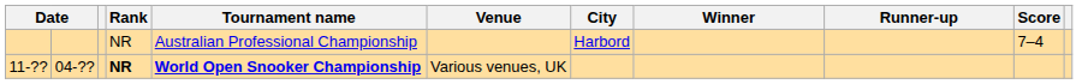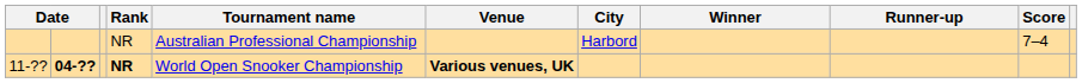11-?? | column 2: normal -> bold
11-?? | Tournament name: bold -> normal
11-?? | Venue: normal -> bold
